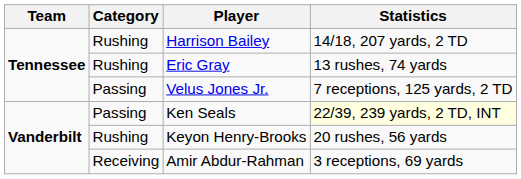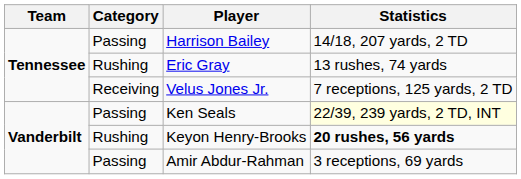Harrison Bailey | Category: Rushing -> Passing
Velus Jones Jr. | Category: Passing -> Receiving
Keyon Henry-Brooks | Statistics: normal -> bold
Amir Abdur-Rahman | Category: Receiving -> Passing
